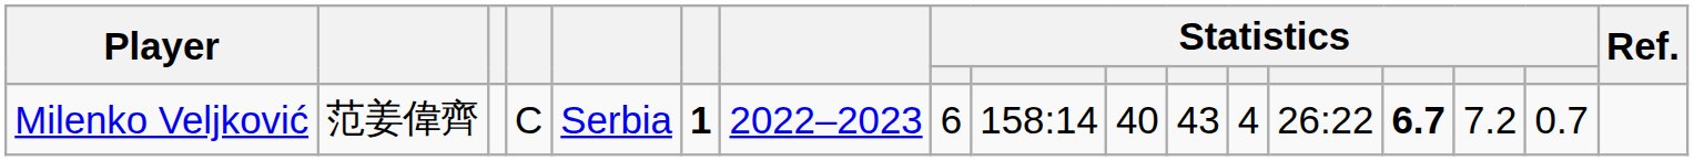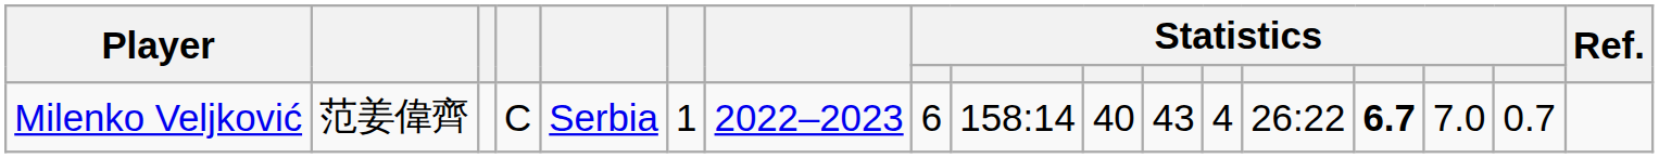Milenko Veljković | column 6: bold -> normal
Milenko Veljković | column 15: 7.2 -> 7.0
